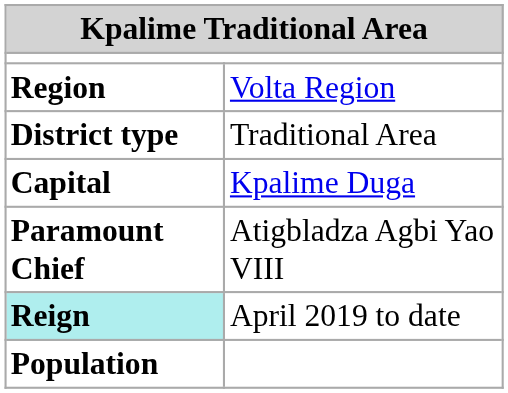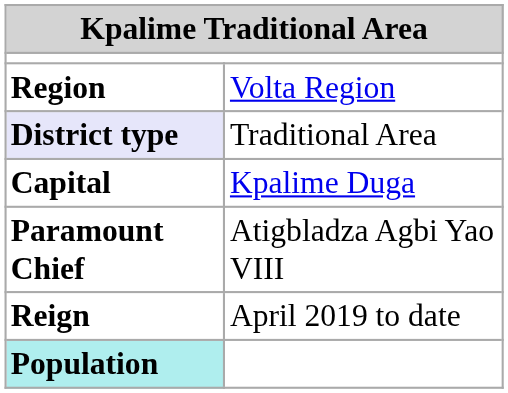District type | column 1: no background -> lavender background
Reign | column 1: paleturquoise background -> no background
Population | column 1: no background -> paleturquoise background
